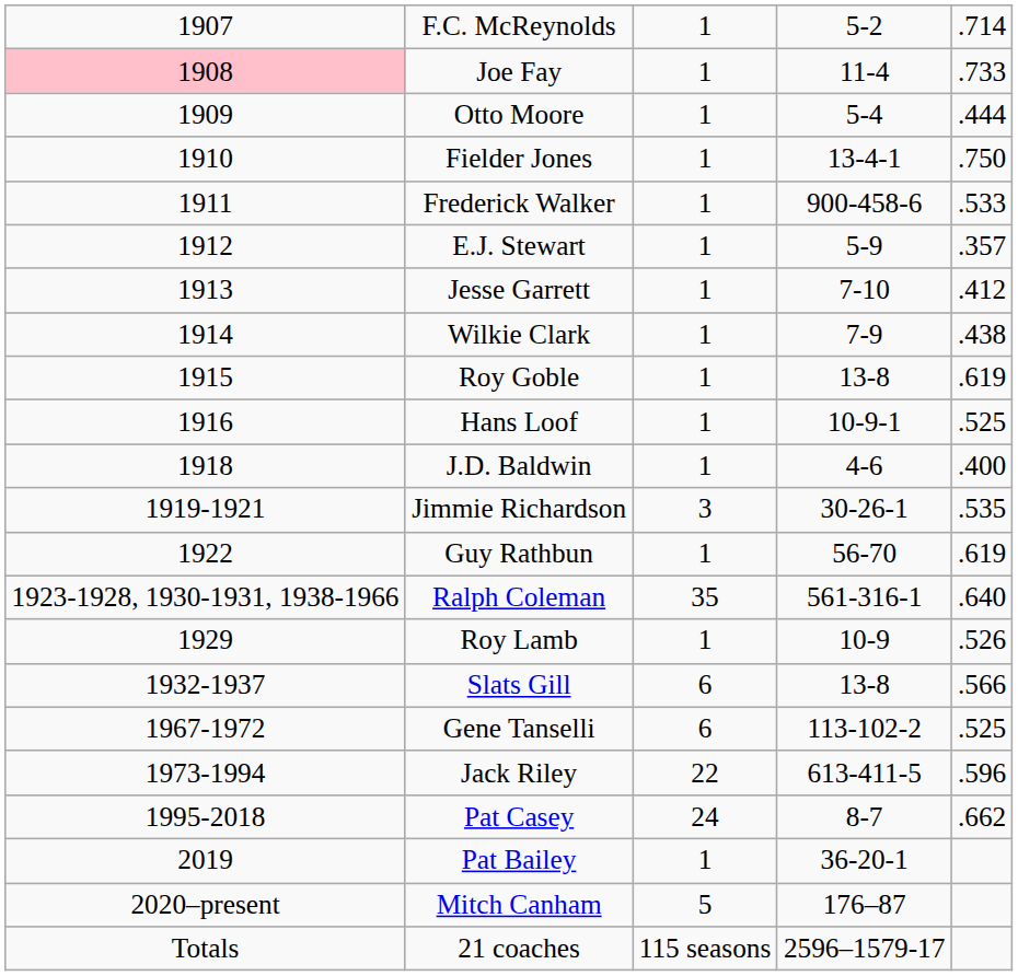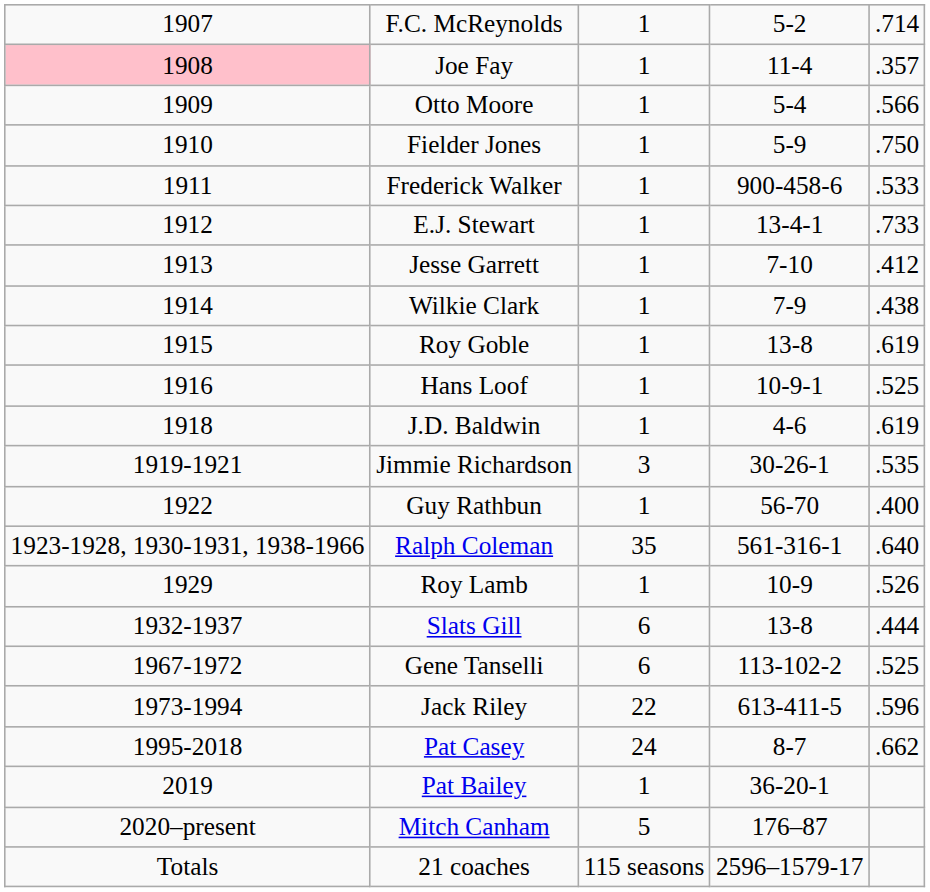Joe Fay | column 5: .733 -> .357
Otto Moore | column 5: .444 -> .566
Fielder Jones | column 4: 13-4-1 -> 5-9
E.J. Stewart | column 4: 5-9 -> 13-4-1
E.J. Stewart | column 5: .357 -> .733
J.D. Baldwin | column 5: .400 -> .619
Guy Rathbun | column 5: .619 -> .400
Slats Gill | column 5: .566 -> .444
